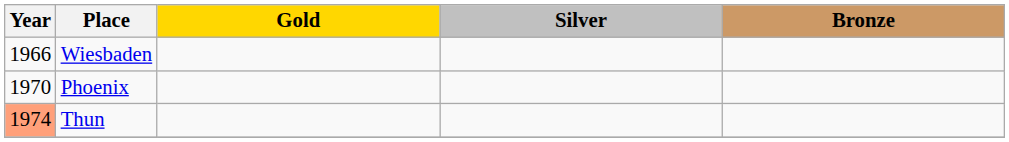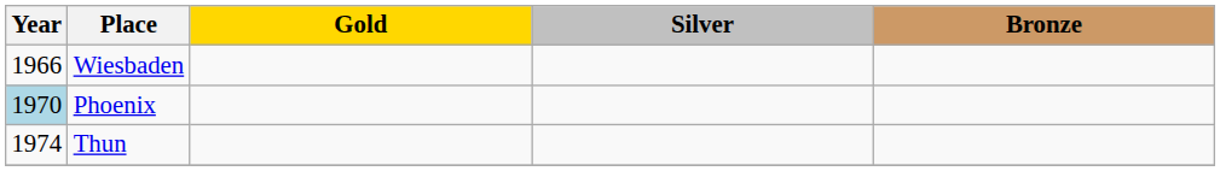Phoenix | Year: no background -> lightblue background
Thun | Year: lightsalmon background -> no background
